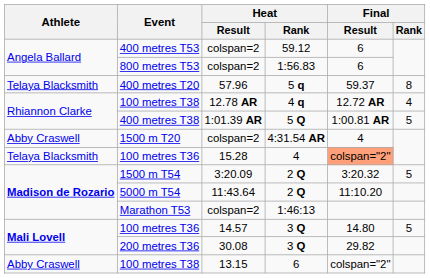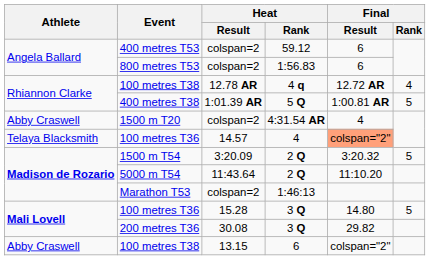- row: Telaya Blacksmith | 400 metres T20 | 57.96 | 5 q | 59.37 | 8
100 metres T36 / 4 | Heat / Result: 15.28 -> 14.57
100 metres T36 / 3 Q | Heat / Result: 14.57 -> 15.28
